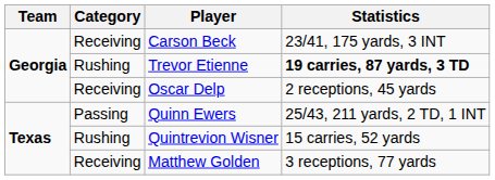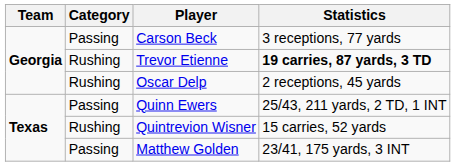Carson Beck | Category: Receiving -> Passing
Carson Beck | Statistics: 23/41, 175 yards, 3 INT -> 3 receptions, 77 yards
Oscar Delp | Category: Receiving -> Rushing
Matthew Golden | Category: Receiving -> Passing
Matthew Golden | Statistics: 3 receptions, 77 yards -> 23/41, 175 yards, 3 INT
